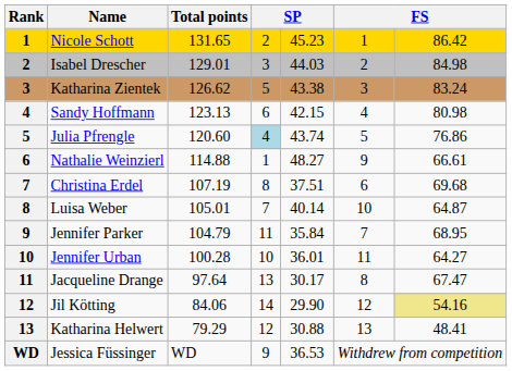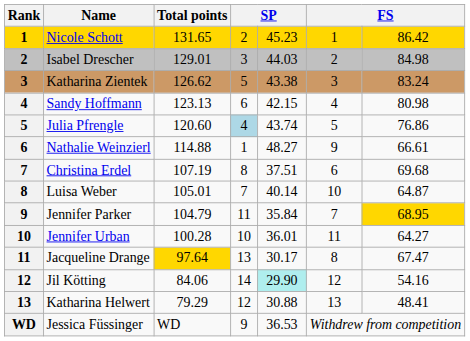Jennifer Parker | column 7: no background -> gold background
Jacqueline Drange | Total points: no background -> gold background
Jil Kötting | column 5: no background -> paleturquoise background
Jil Kötting | column 7: khaki background -> no background
